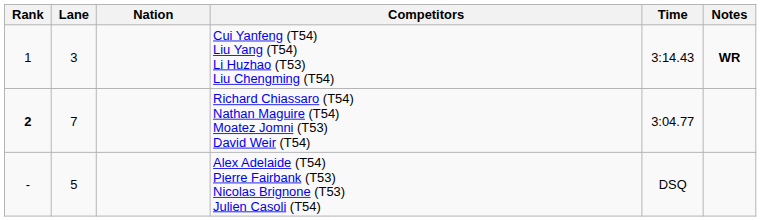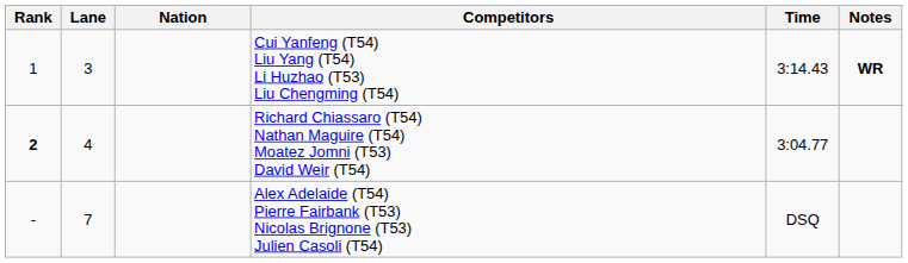row 3 | Lane: 7 -> 4
row 4 | Lane: 5 -> 7
